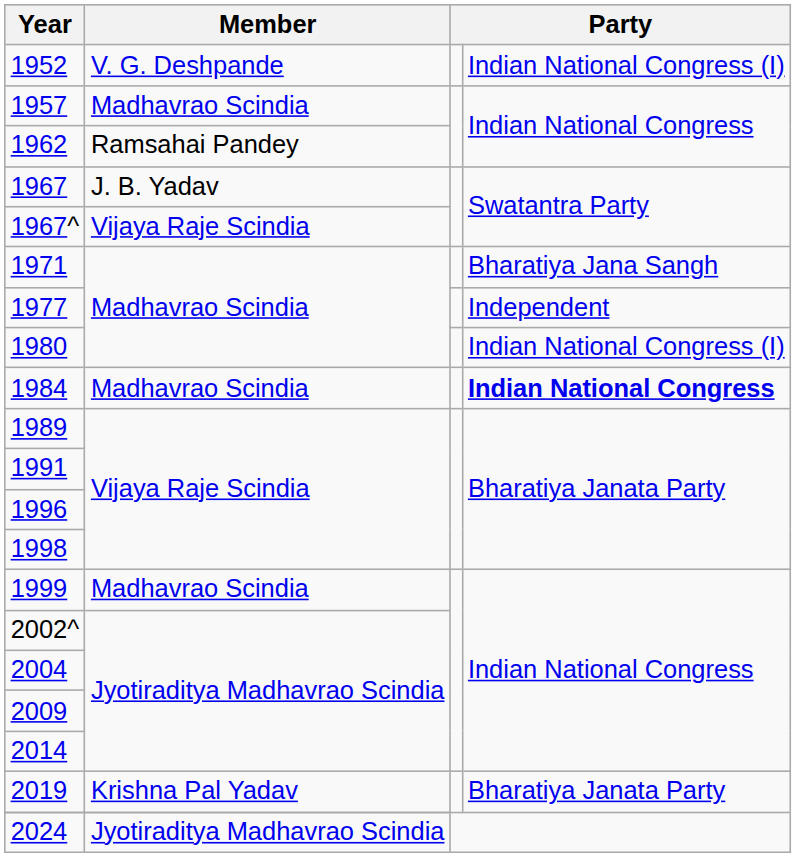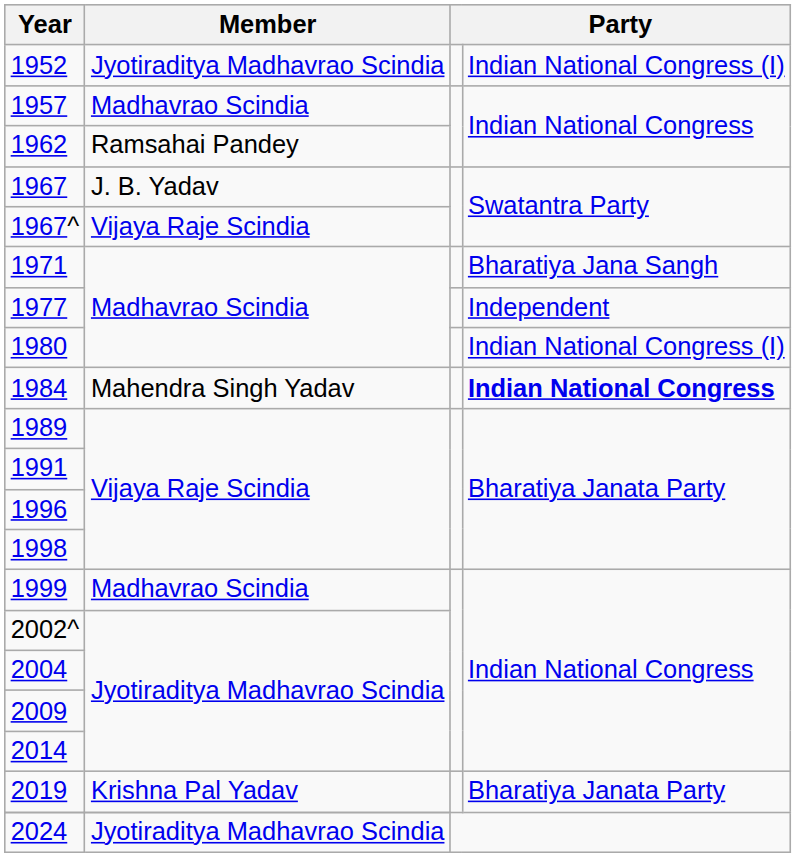1952 | Member: V. G. Deshpande -> Jyotiraditya Madhavrao Scindia
1984 | Member: Madhavrao Scindia -> Mahendra Singh Yadav
